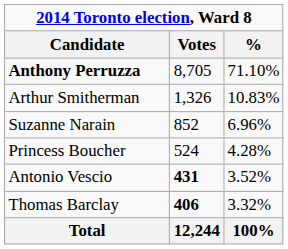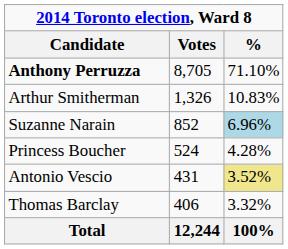Suzanne Narain | %: no background -> lightblue background
Antonio Vescio | Votes: bold -> normal
Antonio Vescio | %: no background -> khaki background
Thomas Barclay | Votes: bold -> normal
